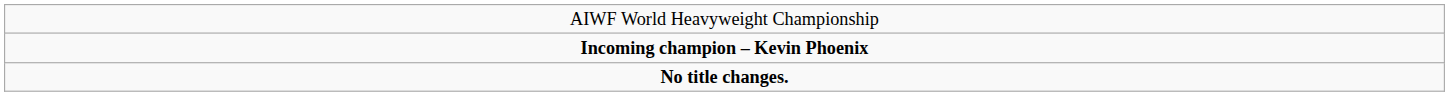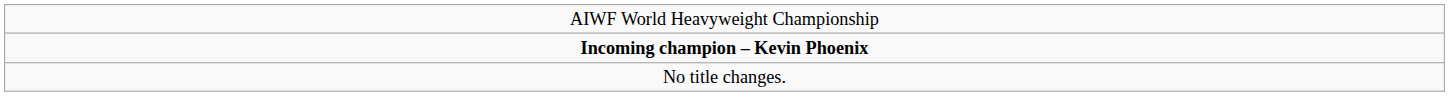row 3 | column 1: bold -> normal
